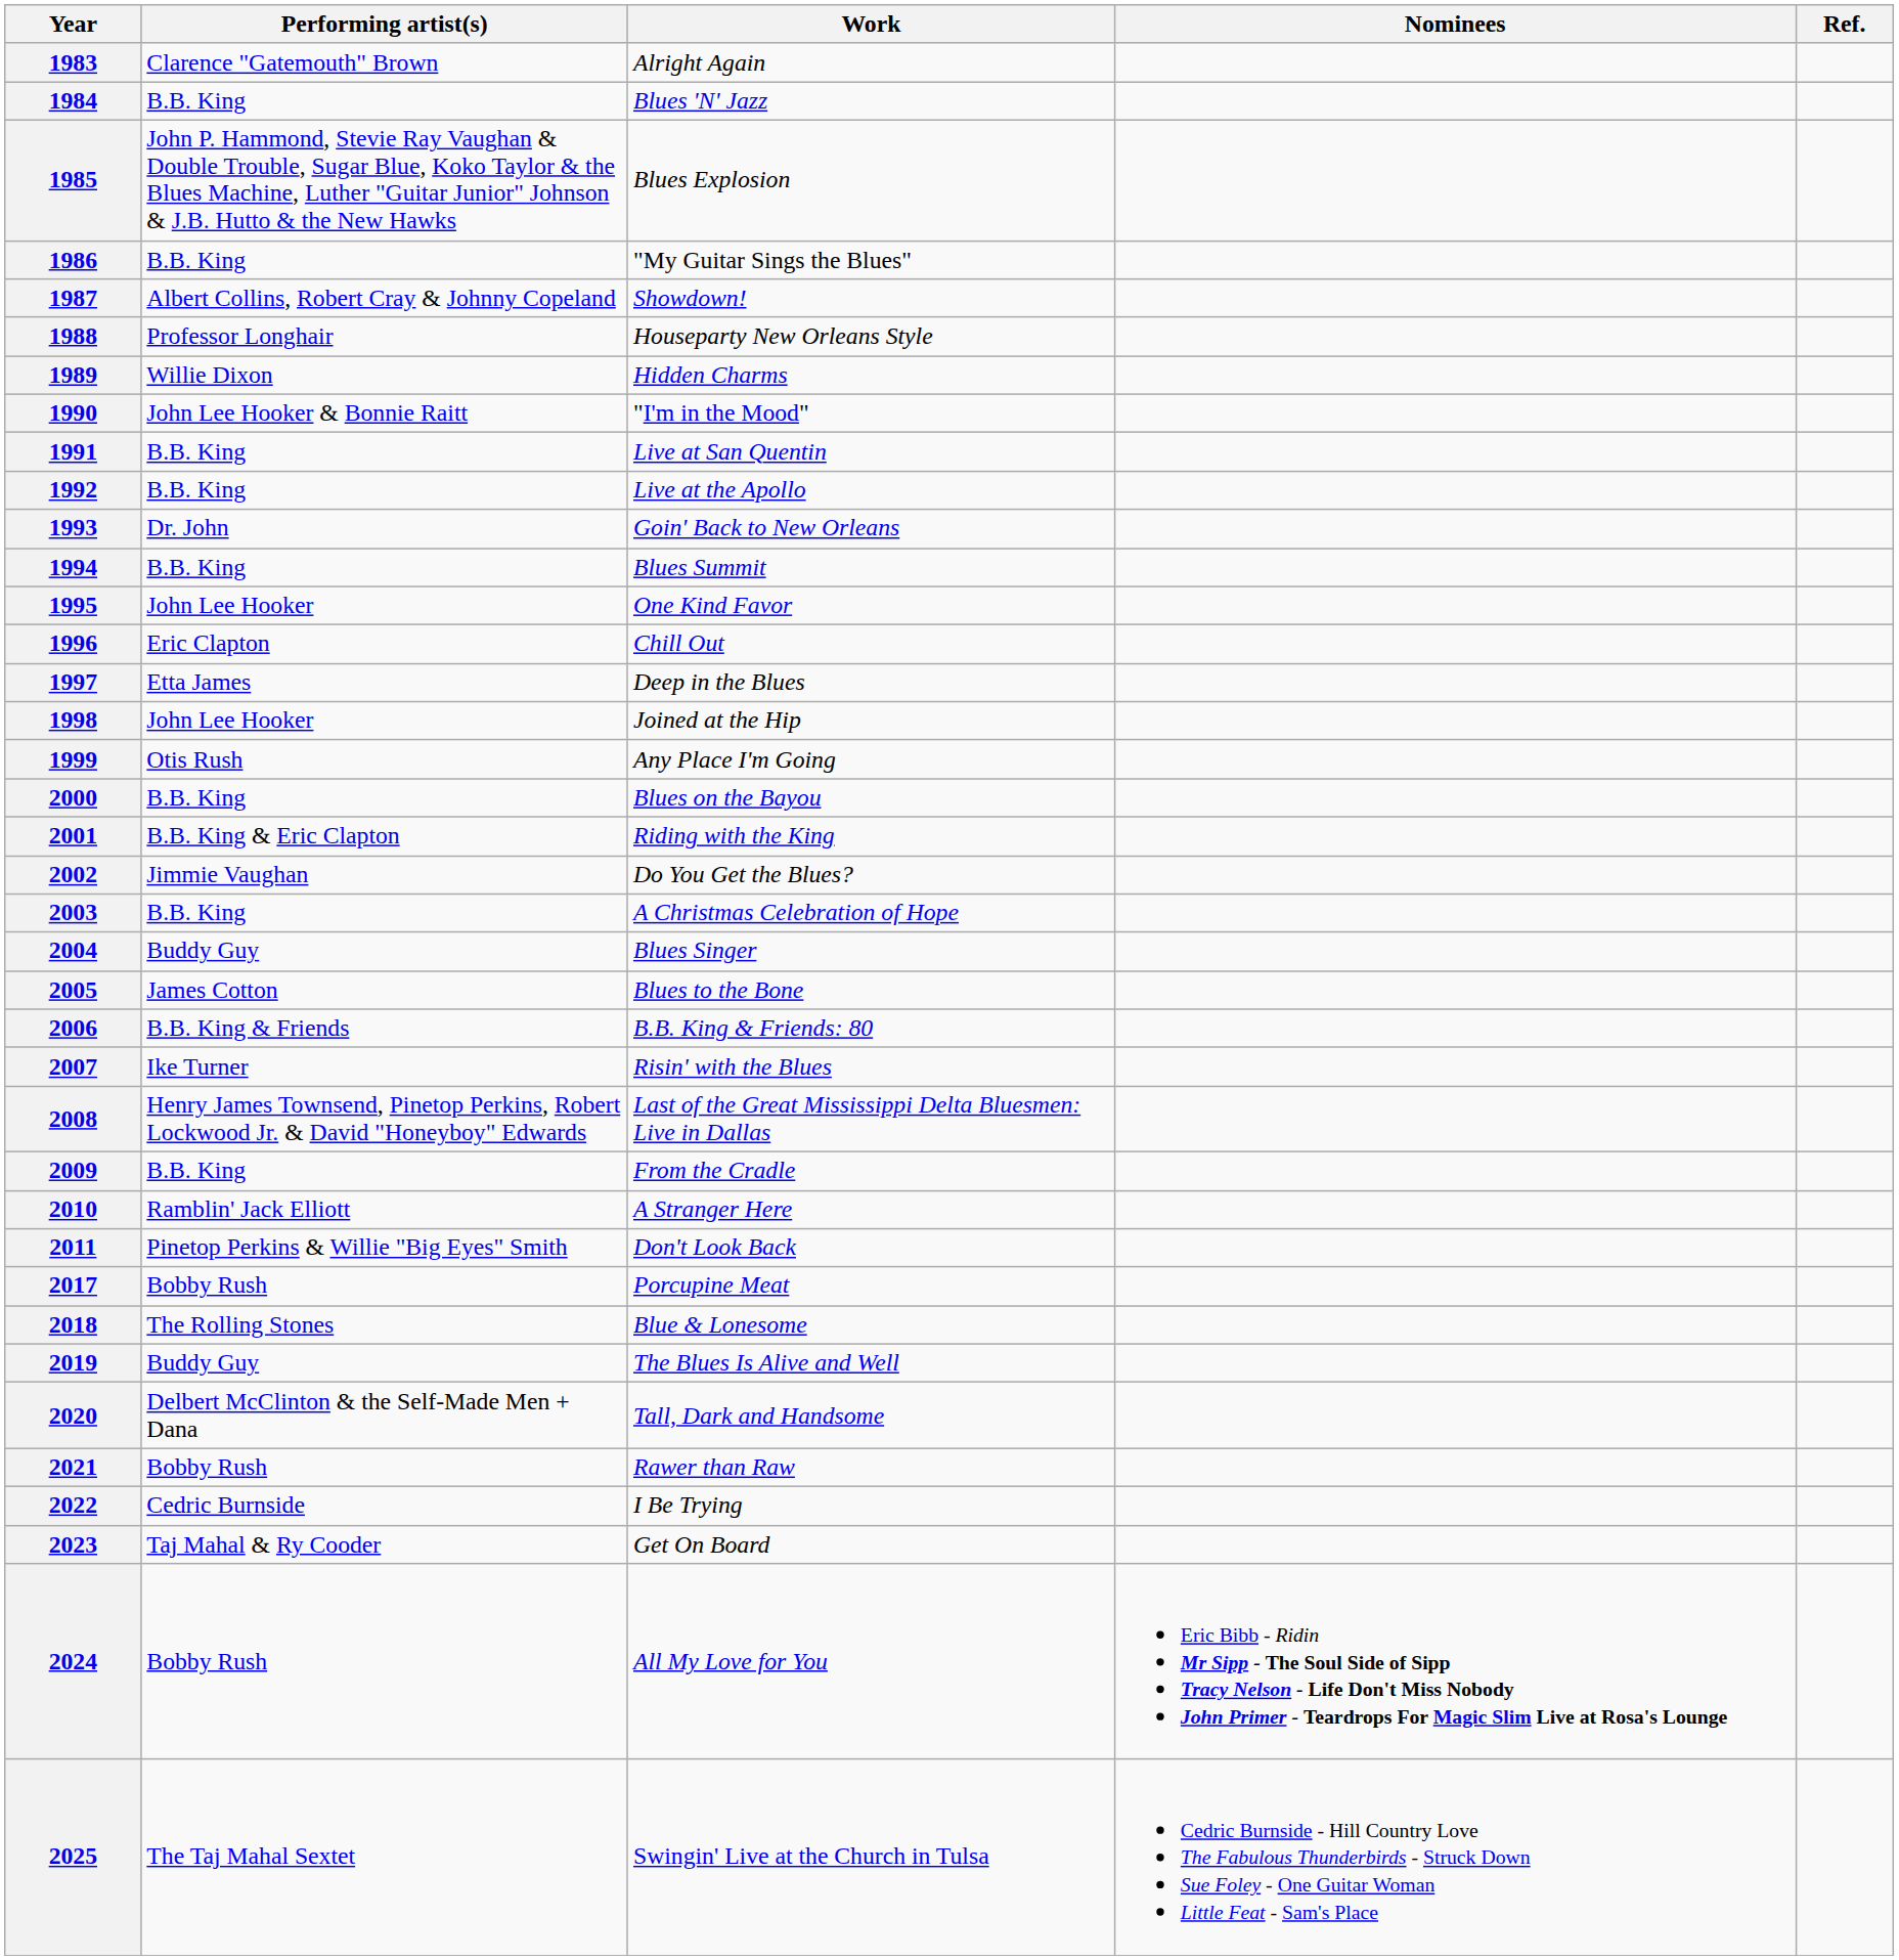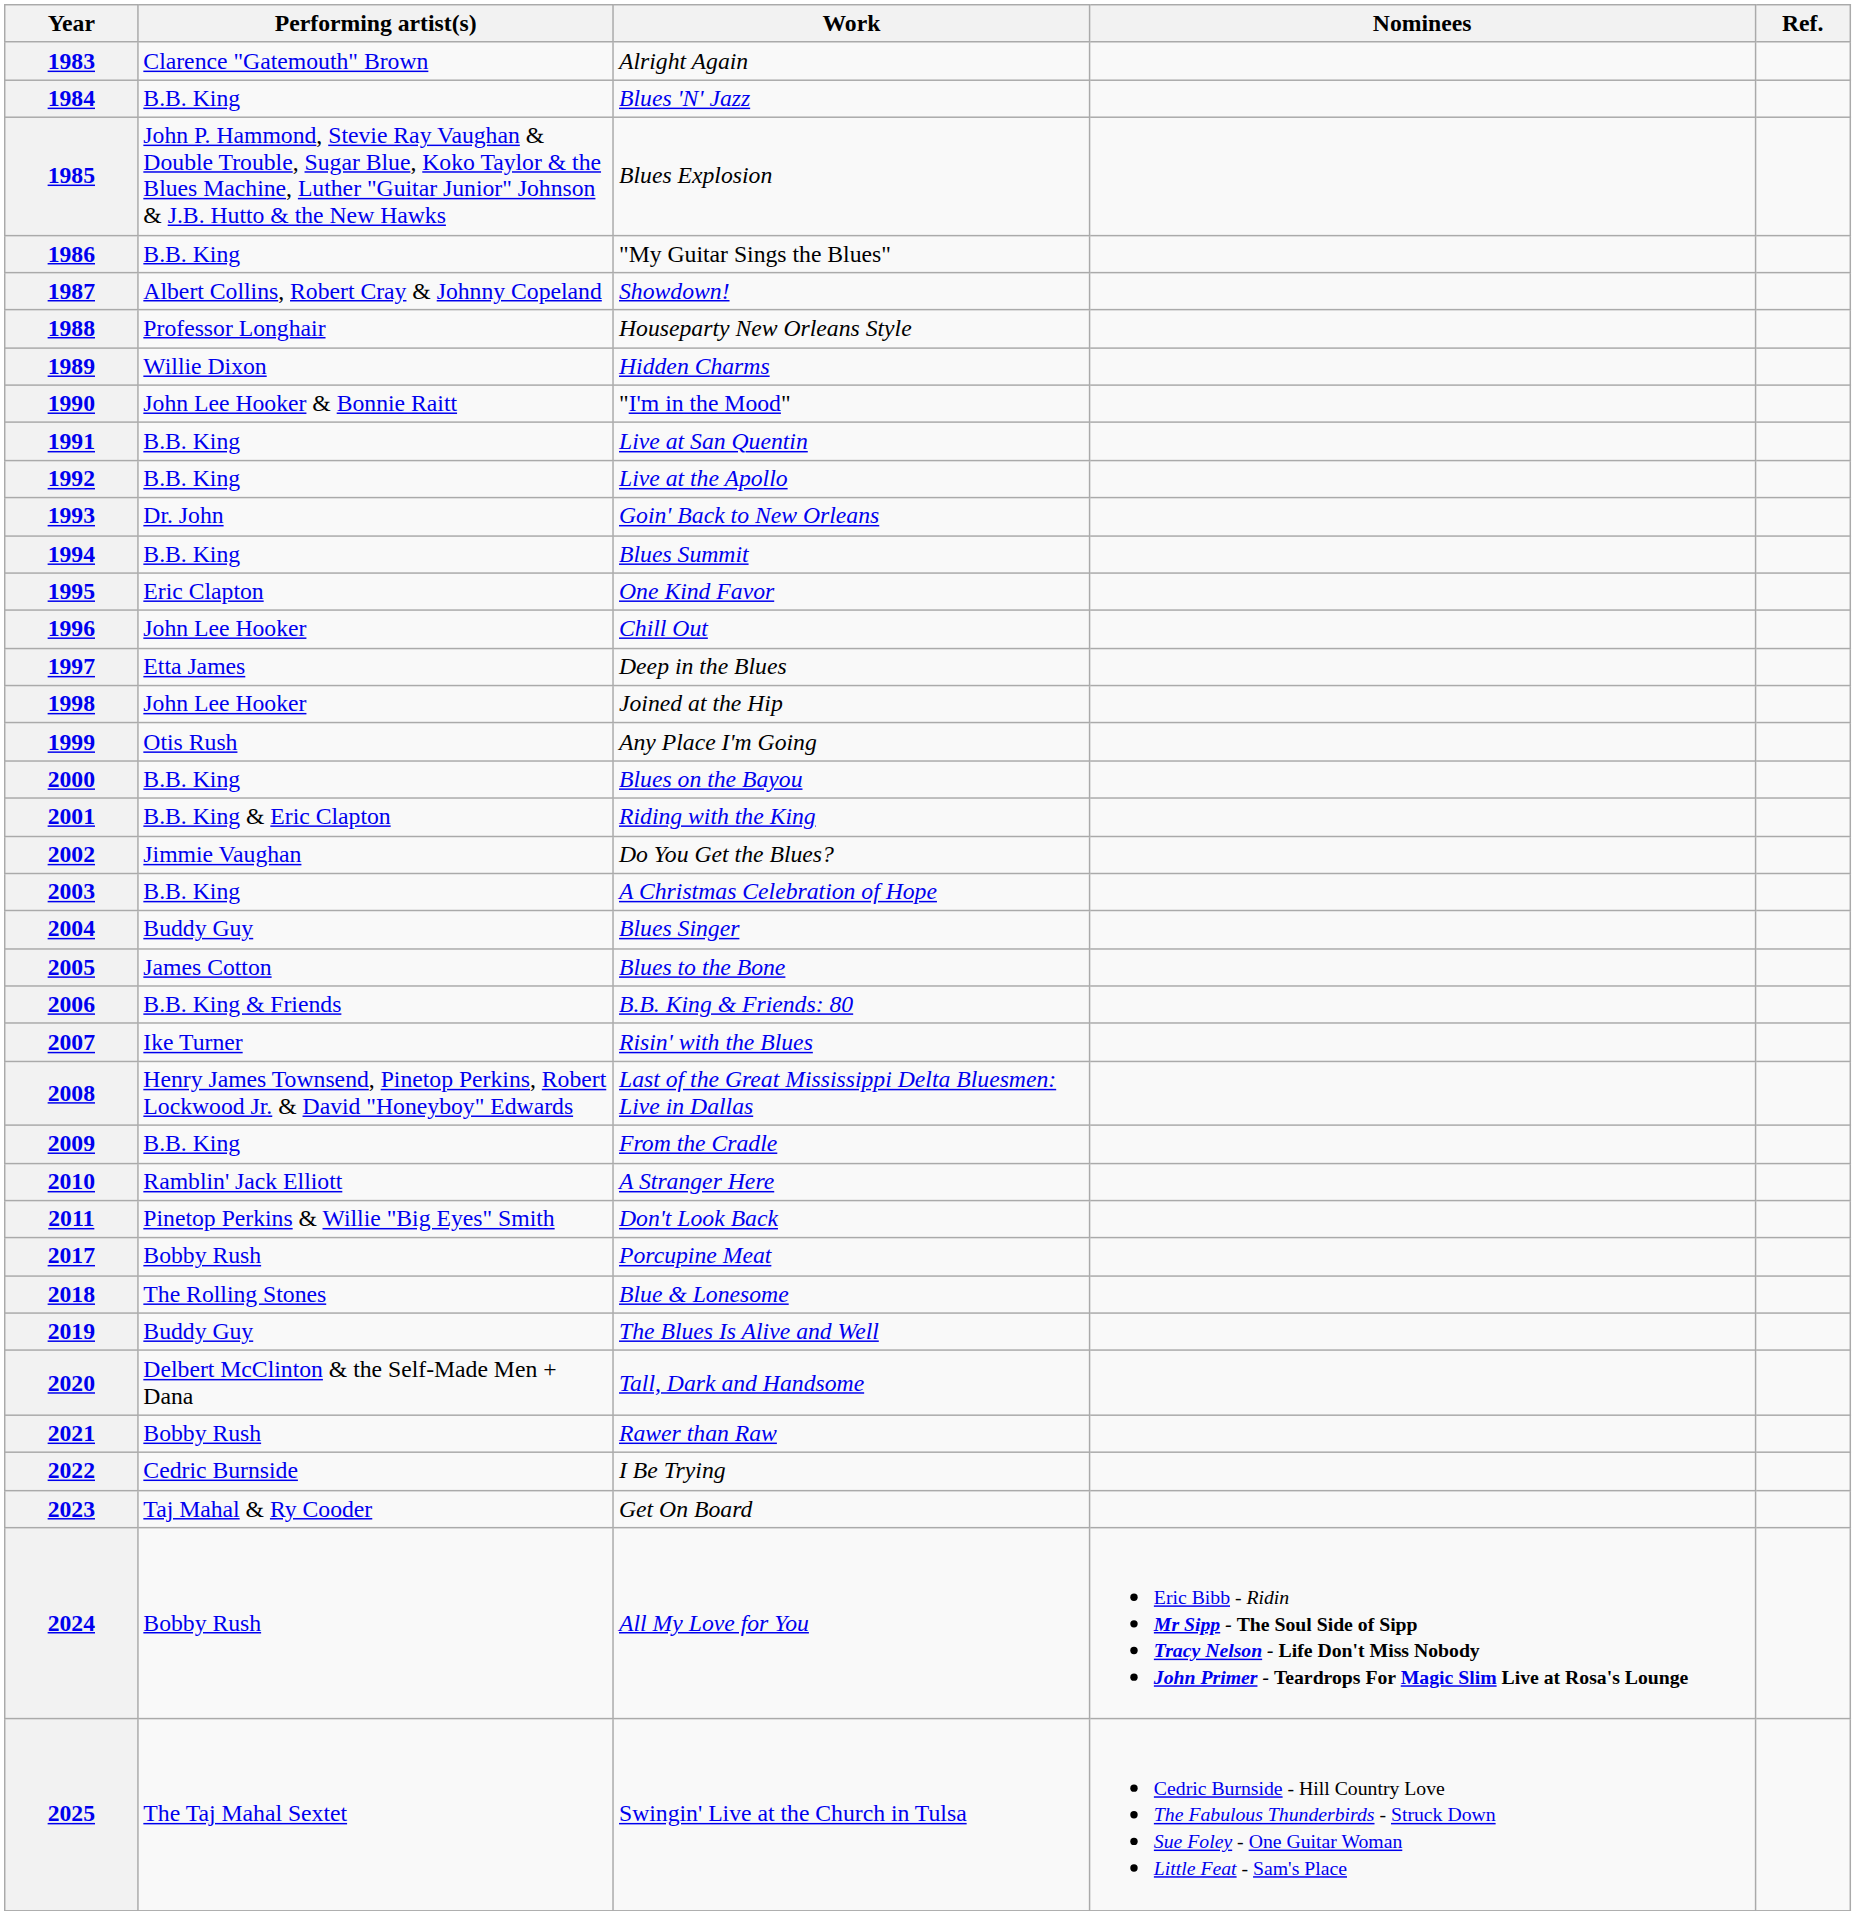1995 | Performing artist(s): John Lee Hooker -> Eric Clapton
1996 | Performing artist(s): Eric Clapton -> John Lee Hooker
